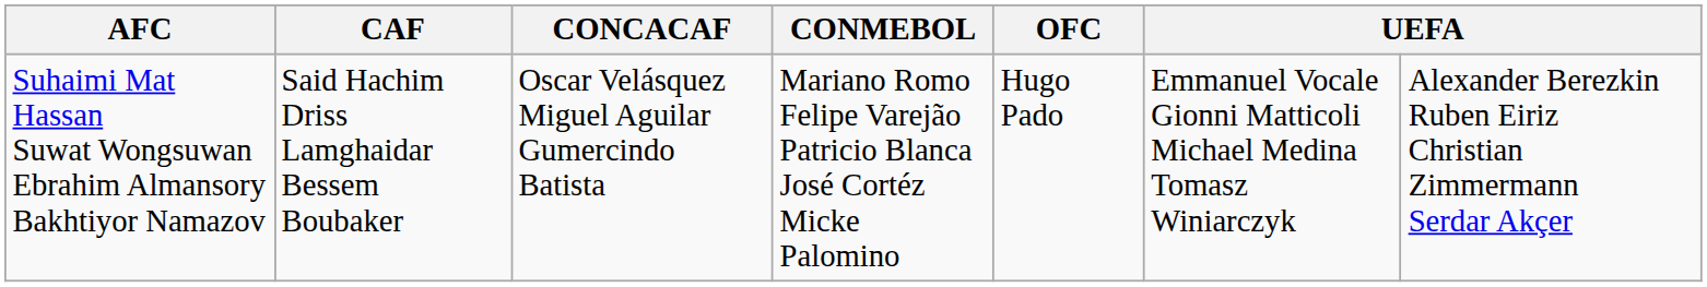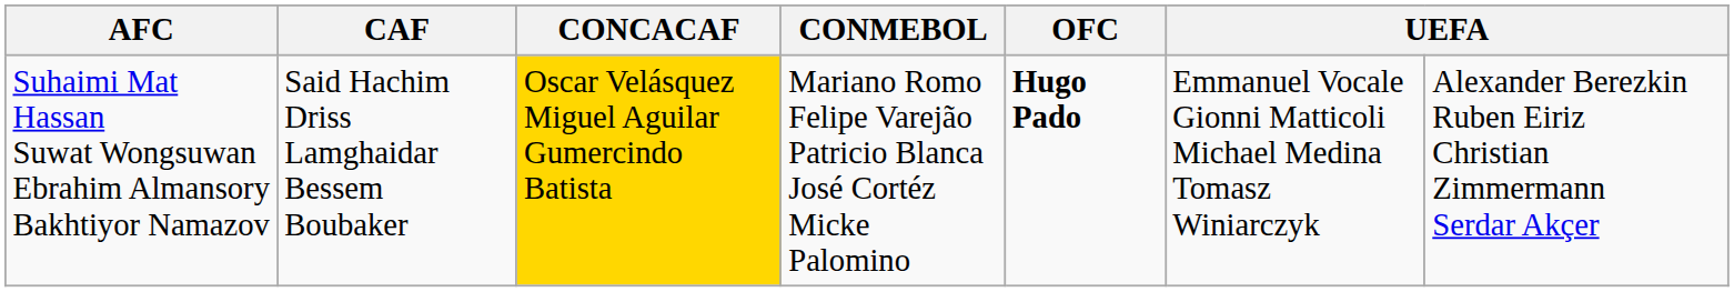row 2 | CONCACAF: no background -> gold background
row 2 | OFC: normal -> bold
